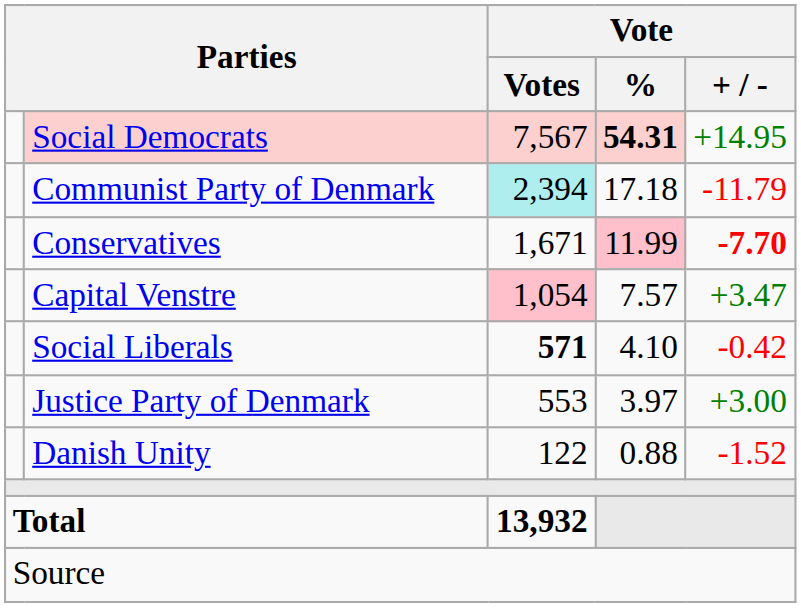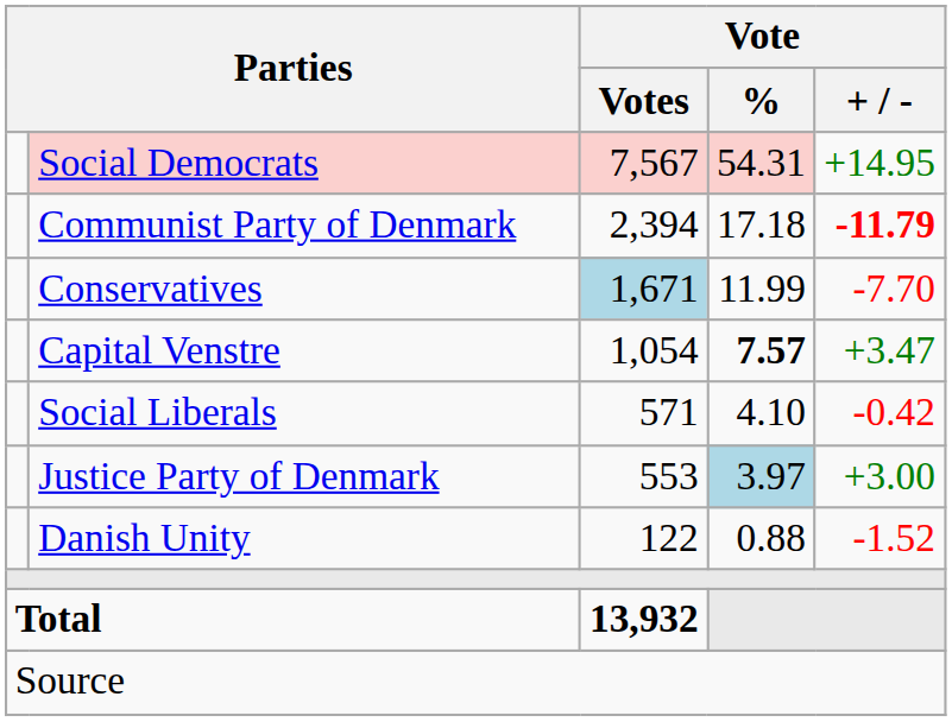Social Democrats | Vote / %: bold -> normal
Communist Party of Denmark | Vote / Votes: paleturquoise background -> no background
Communist Party of Denmark | Vote / + / -: normal -> bold
Conservatives | Vote / Votes: no background -> lightblue background
Conservatives | Vote / %: pink background -> no background
Conservatives | Vote / + / -: bold -> normal
Capital Venstre | Vote / Votes: pink background -> no background
Capital Venstre | Vote / %: normal -> bold
Social Liberals | Vote / Votes: bold -> normal
Justice Party of Denmark | Vote / %: no background -> lightblue background
